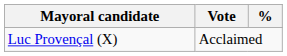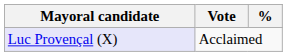Luc Provençal (X) | Mayoral candidate: no background -> lavender background
